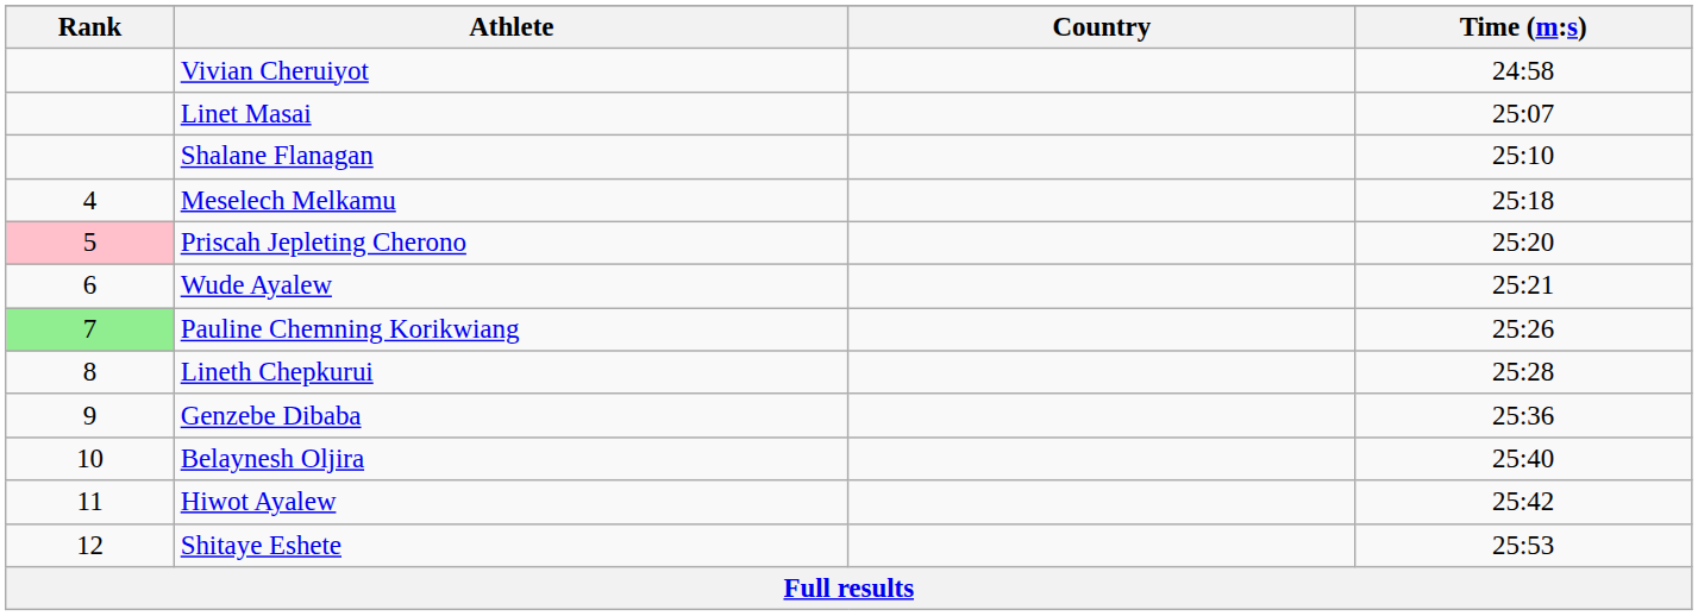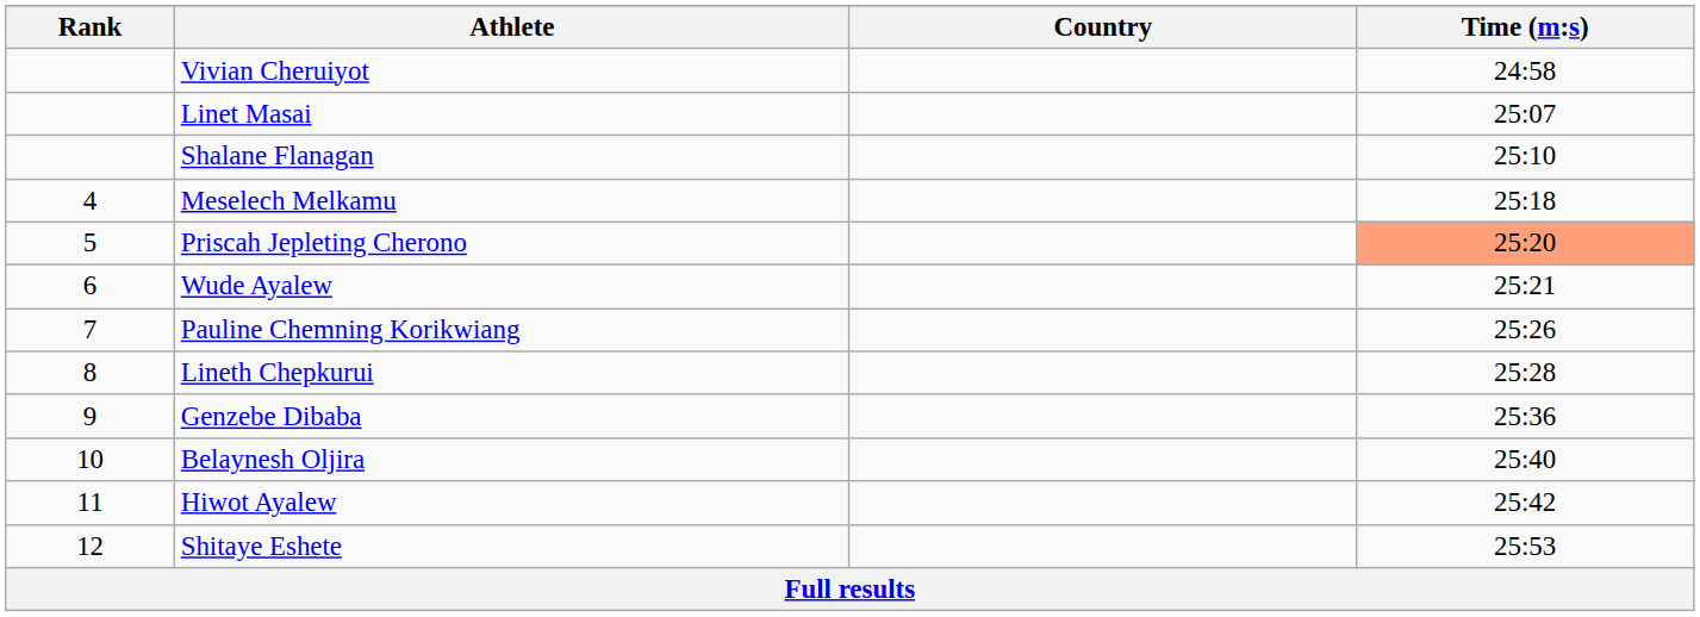Priscah Jepleting Cherono | Rank: pink background -> no background
Priscah Jepleting Cherono | Time (m:s): no background -> lightsalmon background
Pauline Chemning Korikwiang | Rank: lightgreen background -> no background
